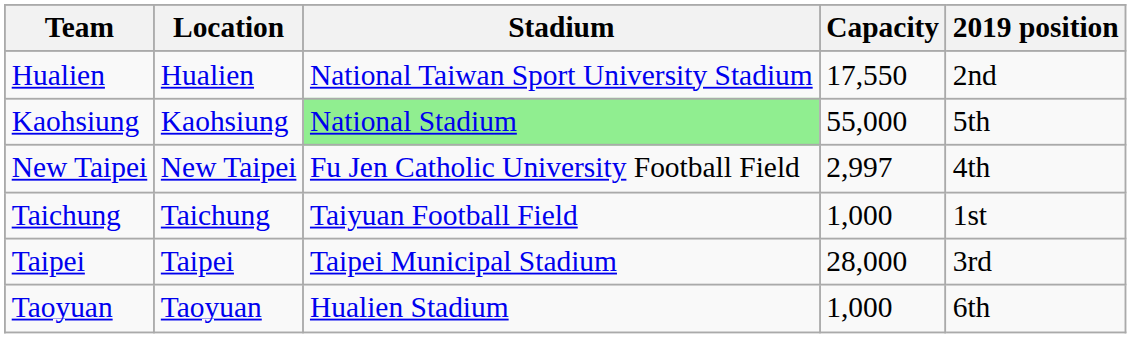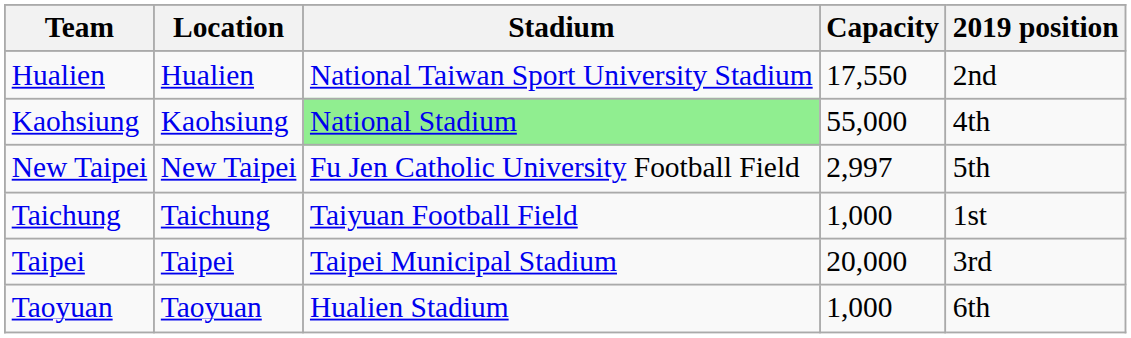row 3 | 2019 position: 5th -> 4th
row 4 | 2019 position: 4th -> 5th
row 6 | Capacity: 28,000 -> 20,000
